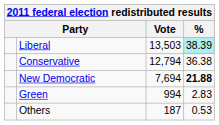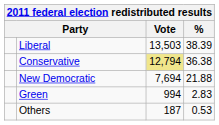Liberal | %: paleturquoise background -> no background
Conservative | Vote: no background -> khaki background
New Democratic | %: bold -> normal
